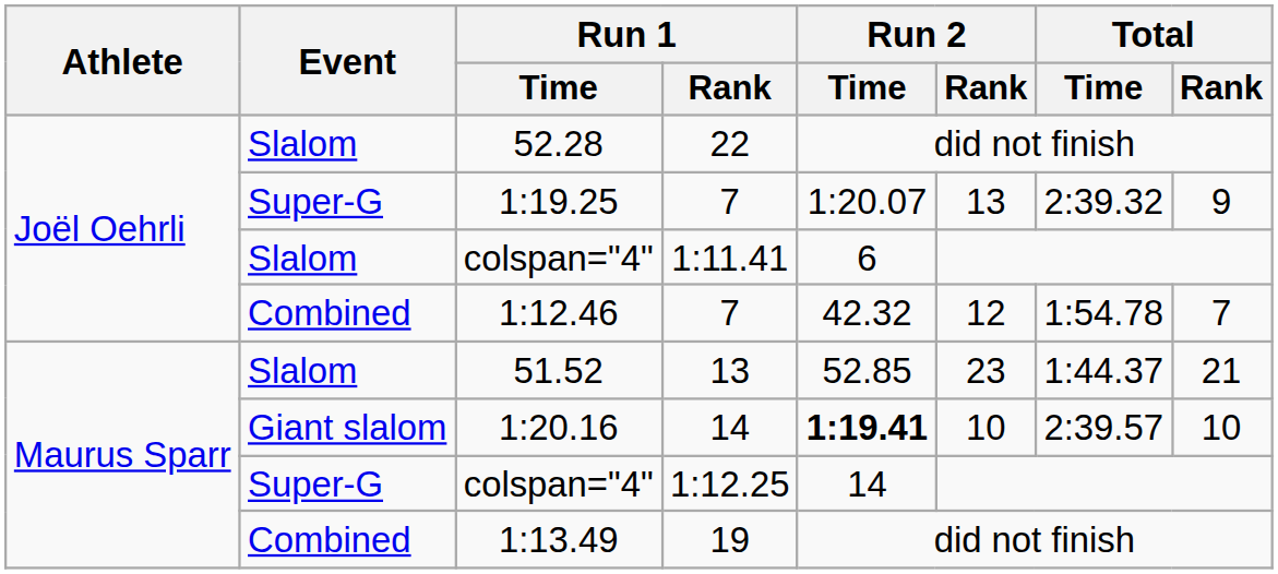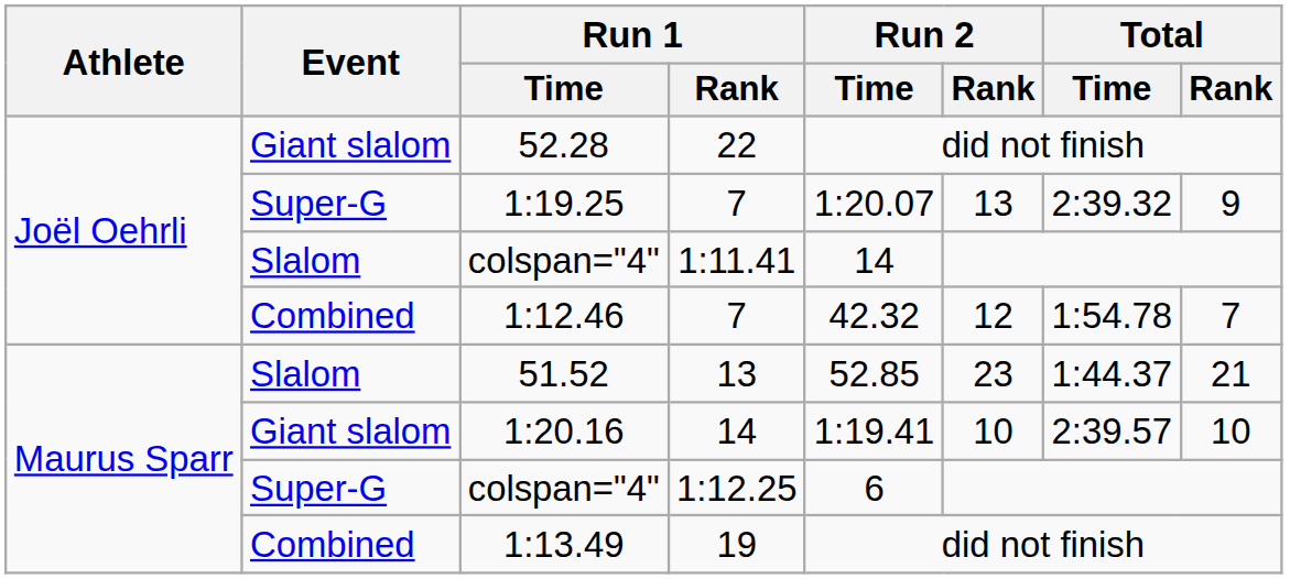52.28 | Event: Slalom -> Giant slalom
colspan="4" / 1:11.41 | Run 2 / Time: 6 -> 14
1:20.16 | Run 2 / Time: bold -> normal
colspan="4" / 1:12.25 | Run 2 / Time: 14 -> 6
